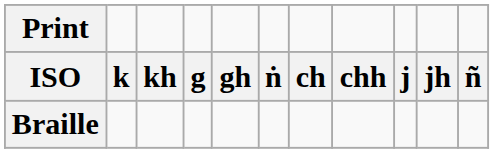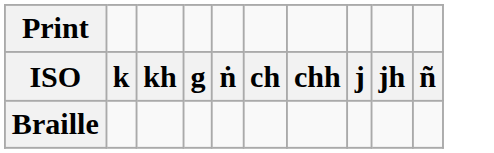- column: gh
